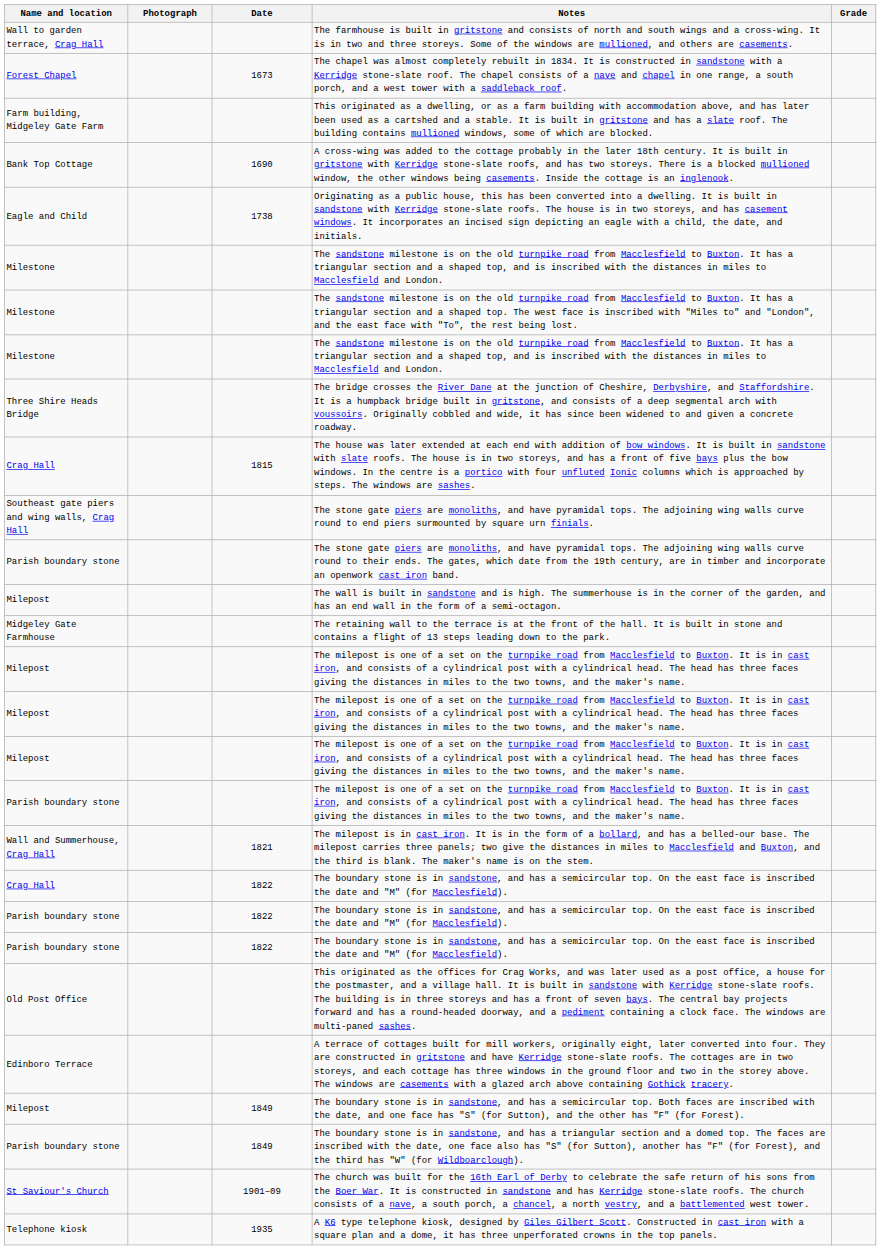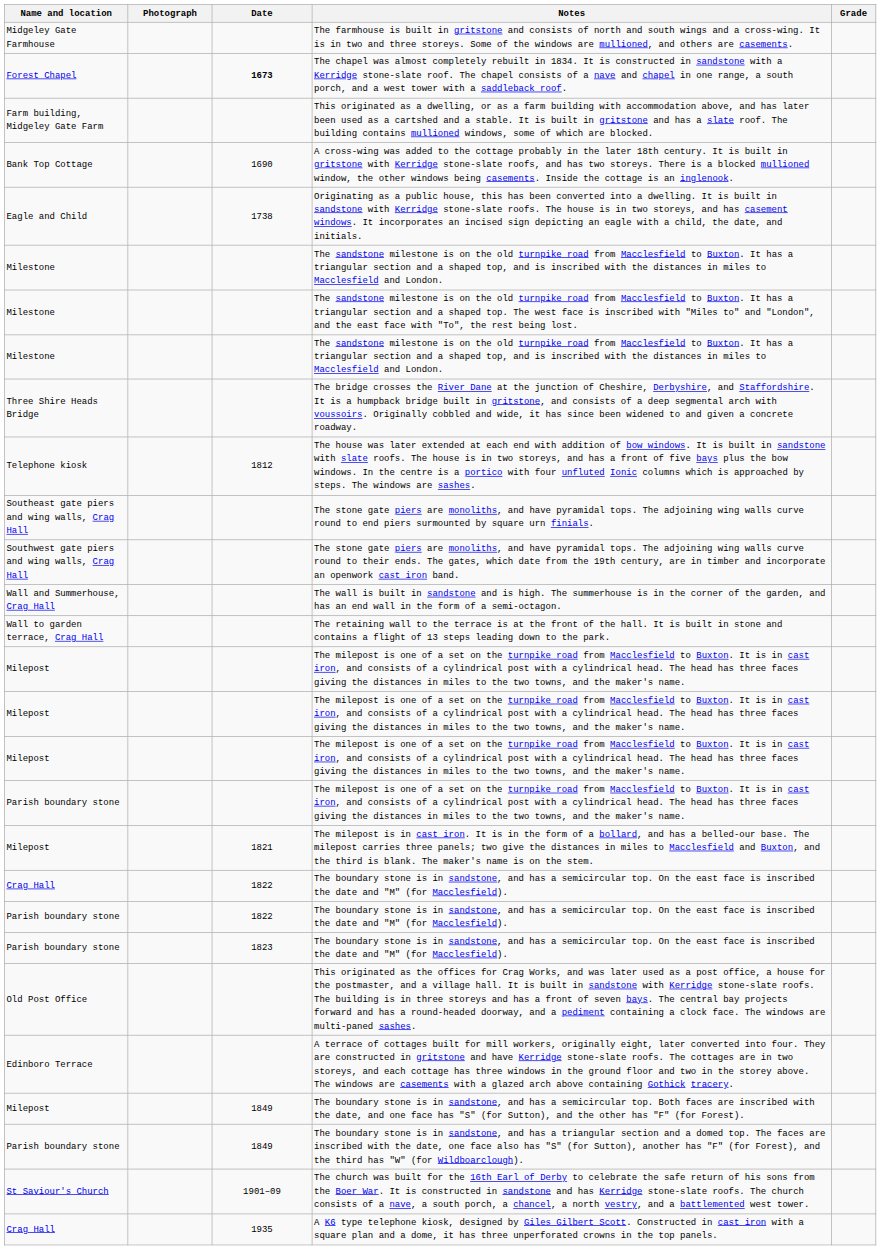row 2 | Name and location: Wall to garden terrace, Crag Hall -> Midgeley Gate Farmhouse
row 3 | Date: normal -> bold
row 11 | Name and location: Crag Hall -> Telephone kiosk
row 11 | Date: 1815 -> 1812
row 13 | Name and location: Parish boundary stone -> Southwest gate piers and wing walls, Crag Hall
row 14 | Name and location: Milepost -> Wall and Summerhouse, Crag Hall
row 15 | Name and location: Midgeley Gate Farmhouse -> Wall to garden terrace, Crag Hall
row 20 | Name and location: Wall and Summerhouse, Crag Hall -> Milepost
row 23 | Date: 1822 -> 1823
row 29 | Name and location: Telephone kiosk -> Crag Hall
